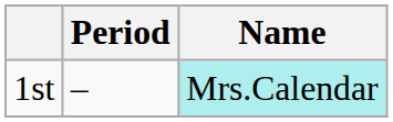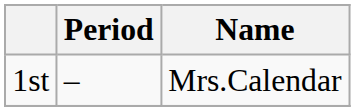1st | Name: paleturquoise background -> no background
